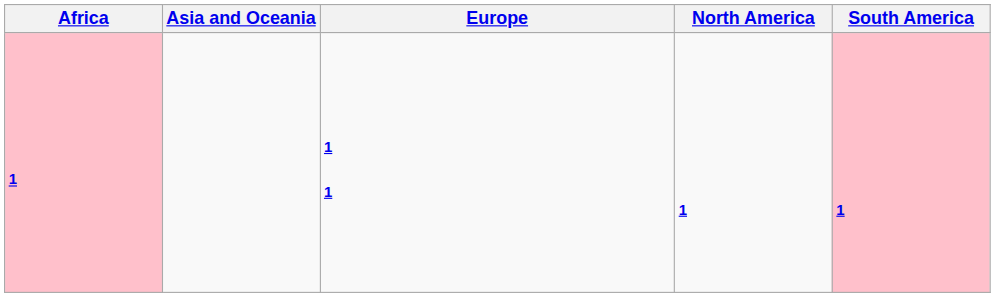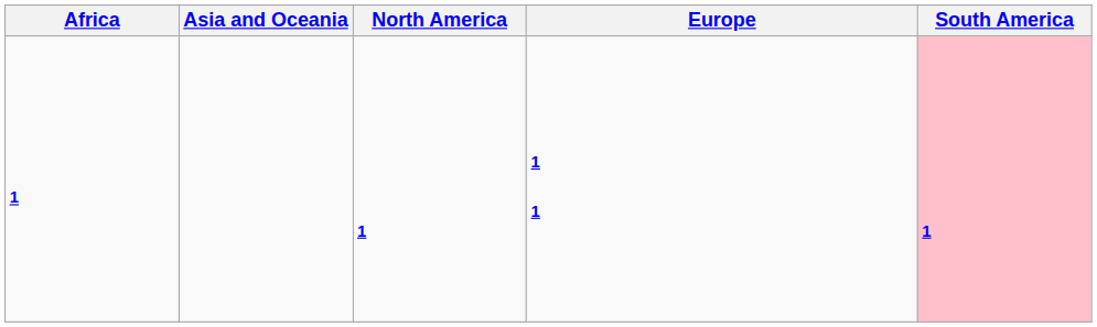columns swapped: Europe <-> North America
row 2 | Africa: pink background -> no background
